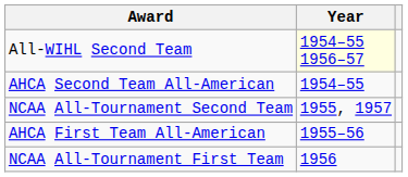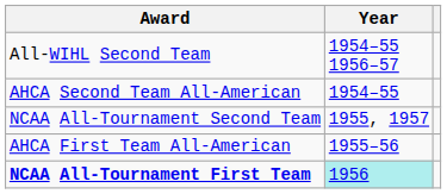row 2 | Year: lightyellow background -> no background
row 6 | Award: normal -> bold
row 6 | Year: no background -> paleturquoise background
